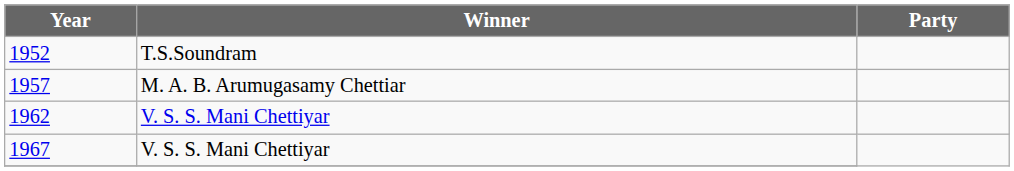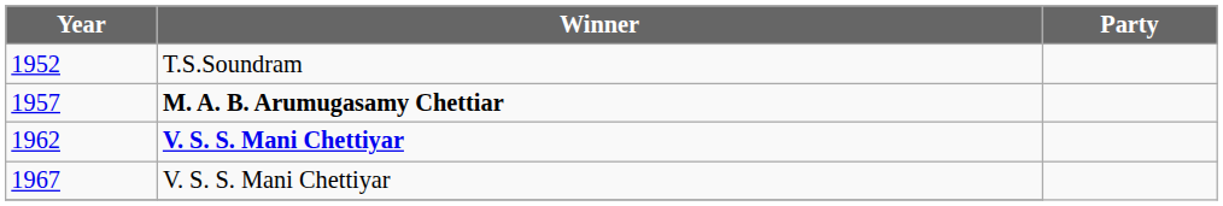1957 | Winner: normal -> bold
1962 | Winner: normal -> bold
